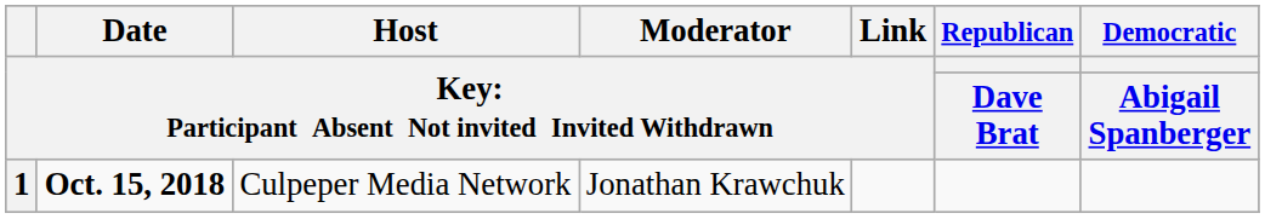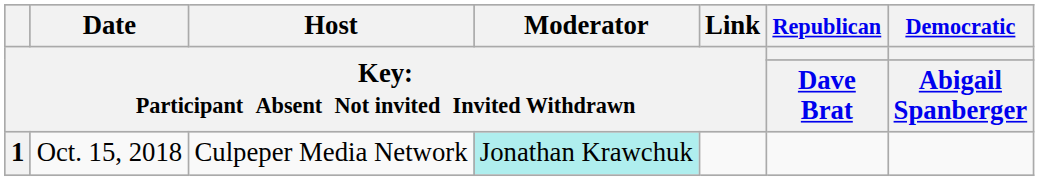1 | column 2: bold -> normal
1 | column 4: no background -> paleturquoise background
